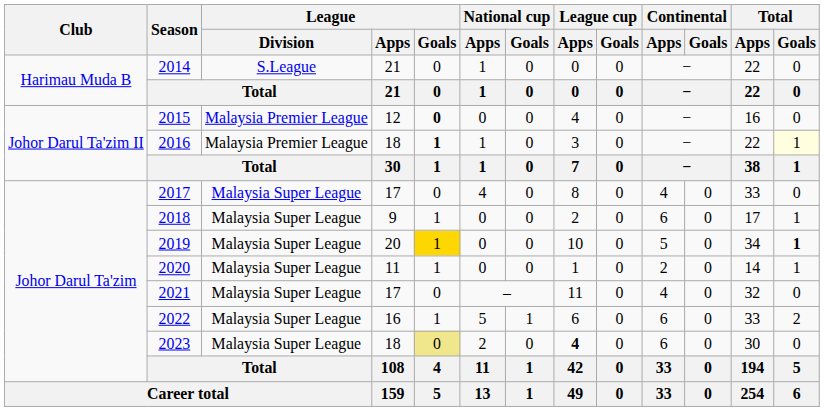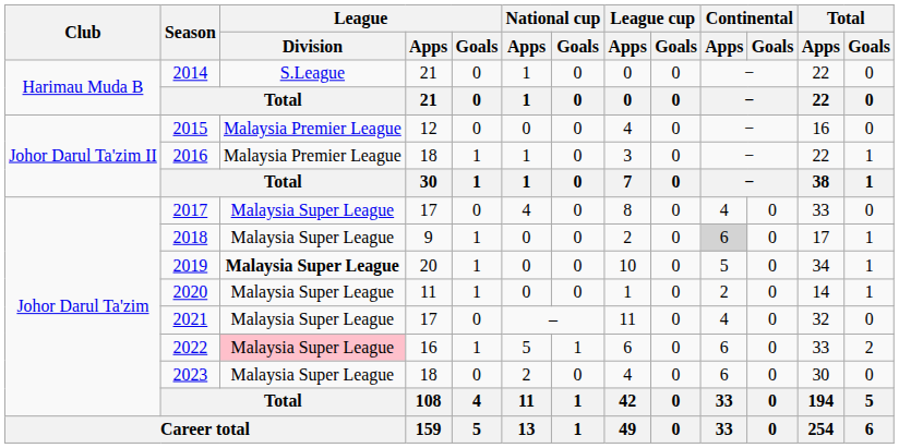2015 | League / Goals: bold -> normal
2016 | League / Goals: bold -> normal
2016 | Total / Goals: lightyellow background -> no background
2018 | Continental / Apps: no background -> lightgrey background
2019 | League / Division: normal -> bold
2019 | League / Goals: gold background -> no background
2019 | Total / Goals: bold -> normal
2022 | League / Division: no background -> pink background
2023 | League / Goals: khaki background -> no background
2023 | League cup / Apps: bold -> normal
